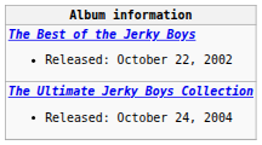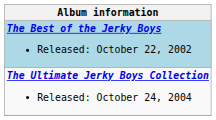row 2 | column 1: no background -> lightblue background
